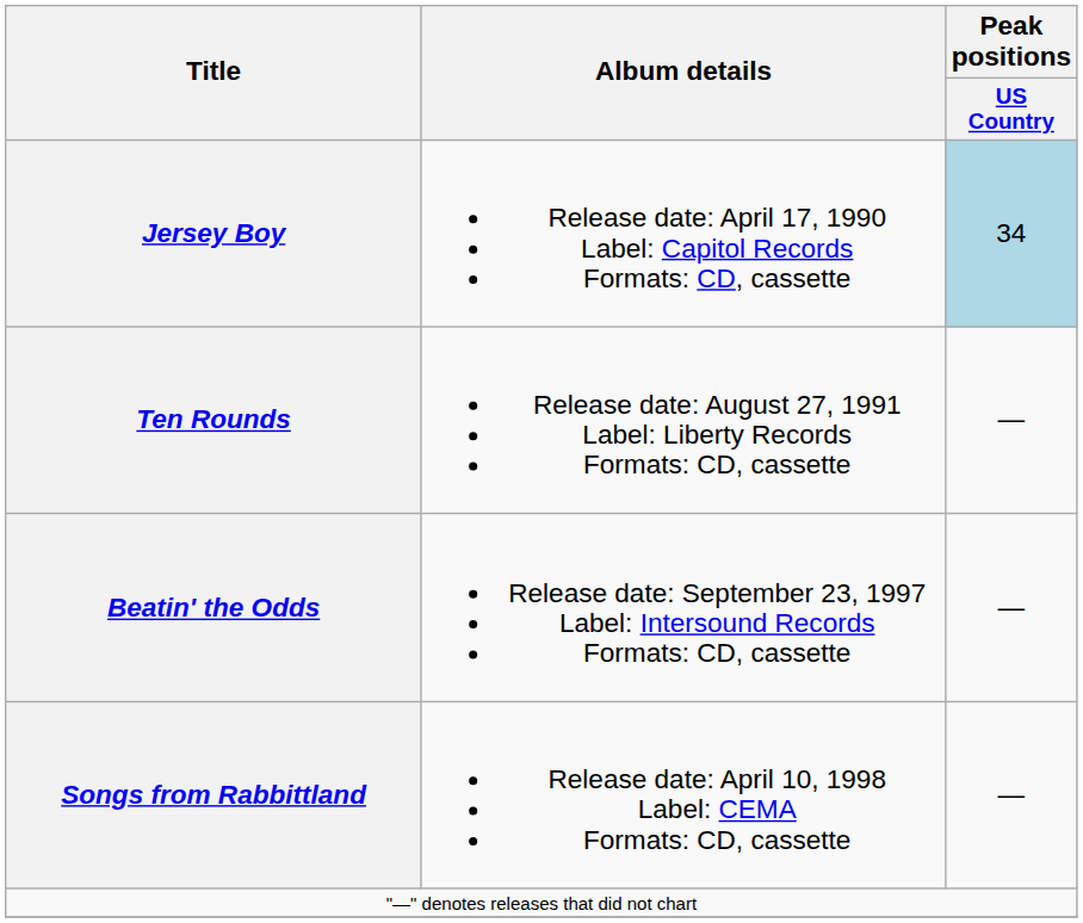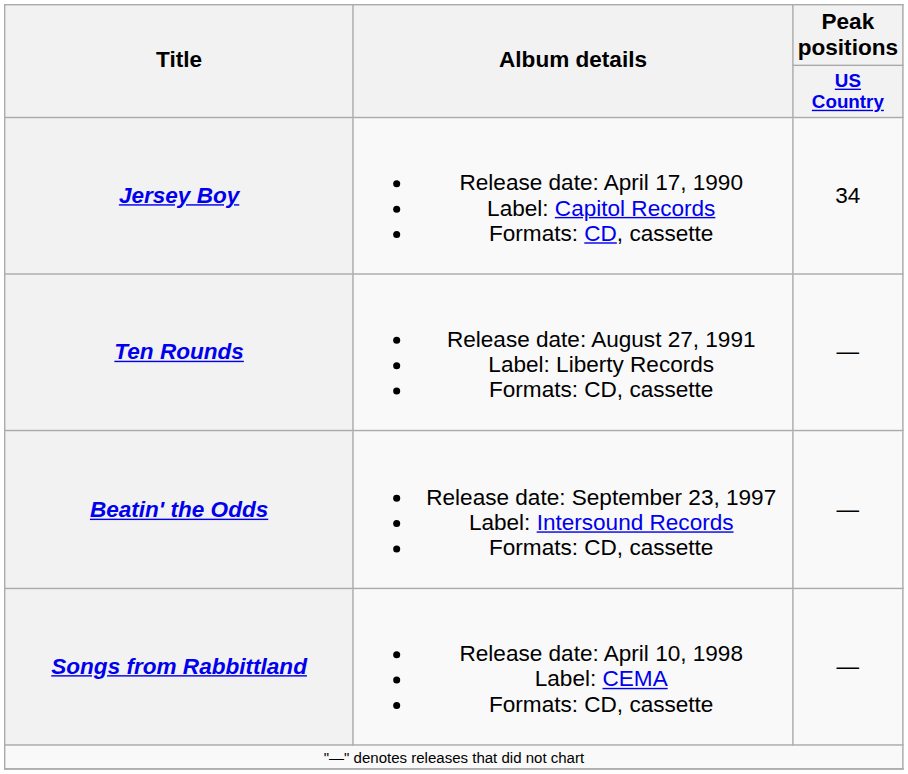Jersey Boy | Peak positions / US Country: lightblue background -> no background
